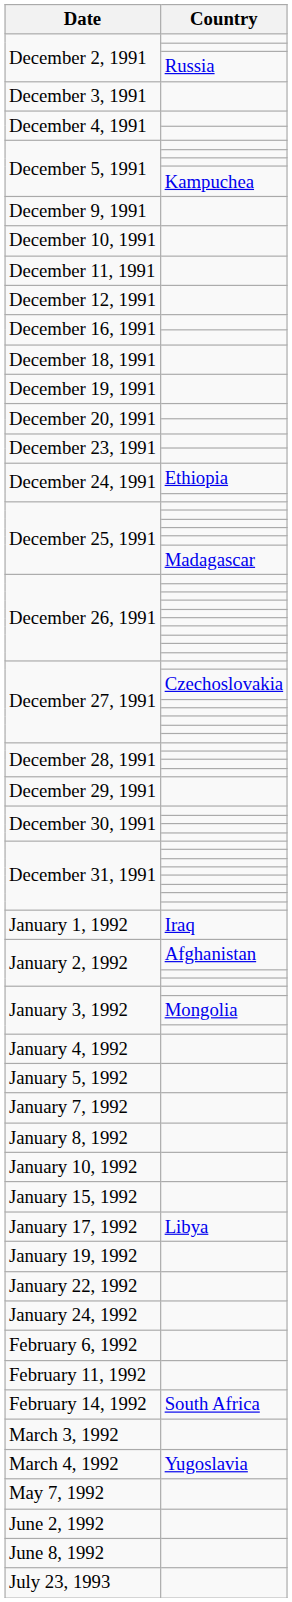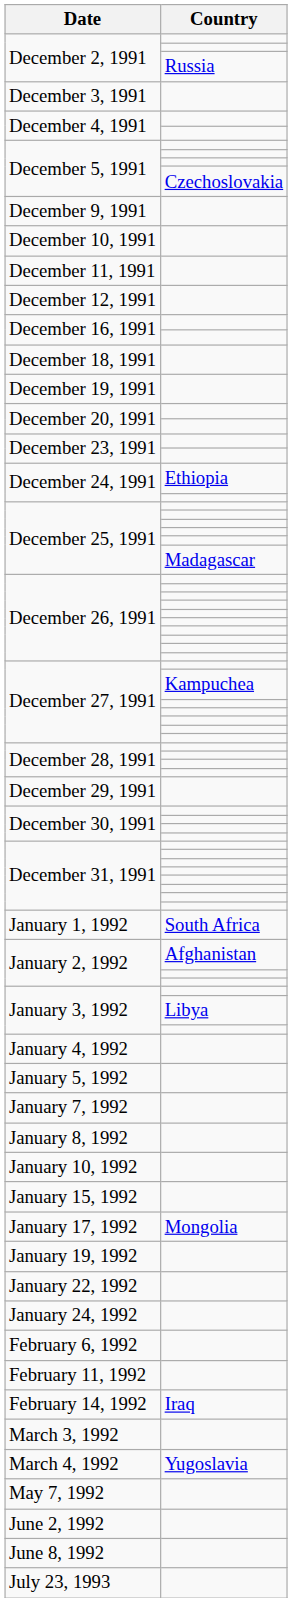row 11 | Country: Kampuchea -> Czechoslovakia
row 43 | Country: Czechoslovakia -> Kampuchea
row 66 | Country: Iraq -> South Africa
row 71 | Country: Mongolia -> Libya
row 79 | Country: Libya -> Mongolia
row 85 | Country: South Africa -> Iraq
